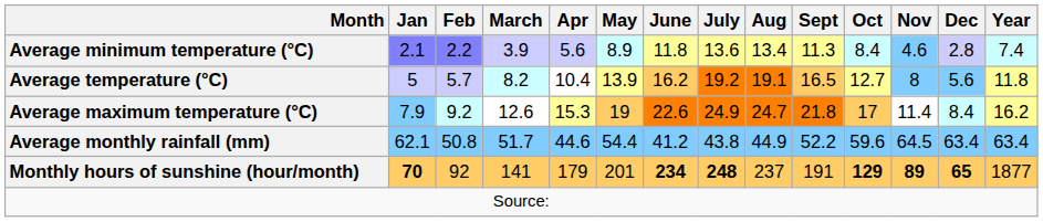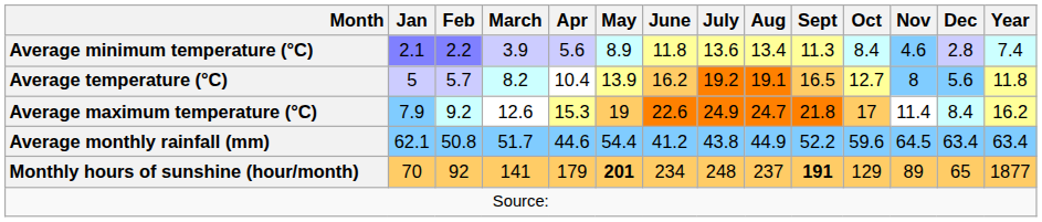Monthly hours of sunshine (hour/month) | Jan: bold -> normal
Monthly hours of sunshine (hour/month) | May: normal -> bold
Monthly hours of sunshine (hour/month) | June: bold -> normal
Monthly hours of sunshine (hour/month) | July: bold -> normal
Monthly hours of sunshine (hour/month) | Sept: normal -> bold
Monthly hours of sunshine (hour/month) | Oct: bold -> normal
Monthly hours of sunshine (hour/month) | Nov: bold -> normal
Monthly hours of sunshine (hour/month) | Dec: bold -> normal
